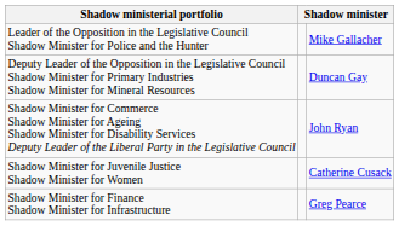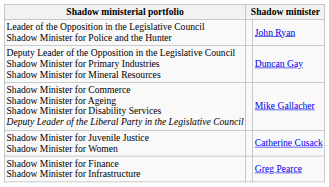row 2 | column 3: Mike Gallacher -> John Ryan
row 4 | column 3: John Ryan -> Mike Gallacher
